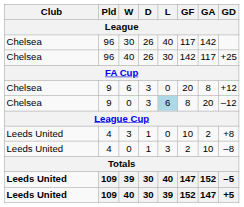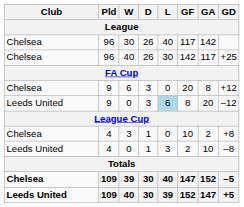row 7 | Club: Chelsea -> Leeds United
row 9 | Club: Leeds United -> Chelsea
row 12 | Club: Leeds United -> Chelsea
